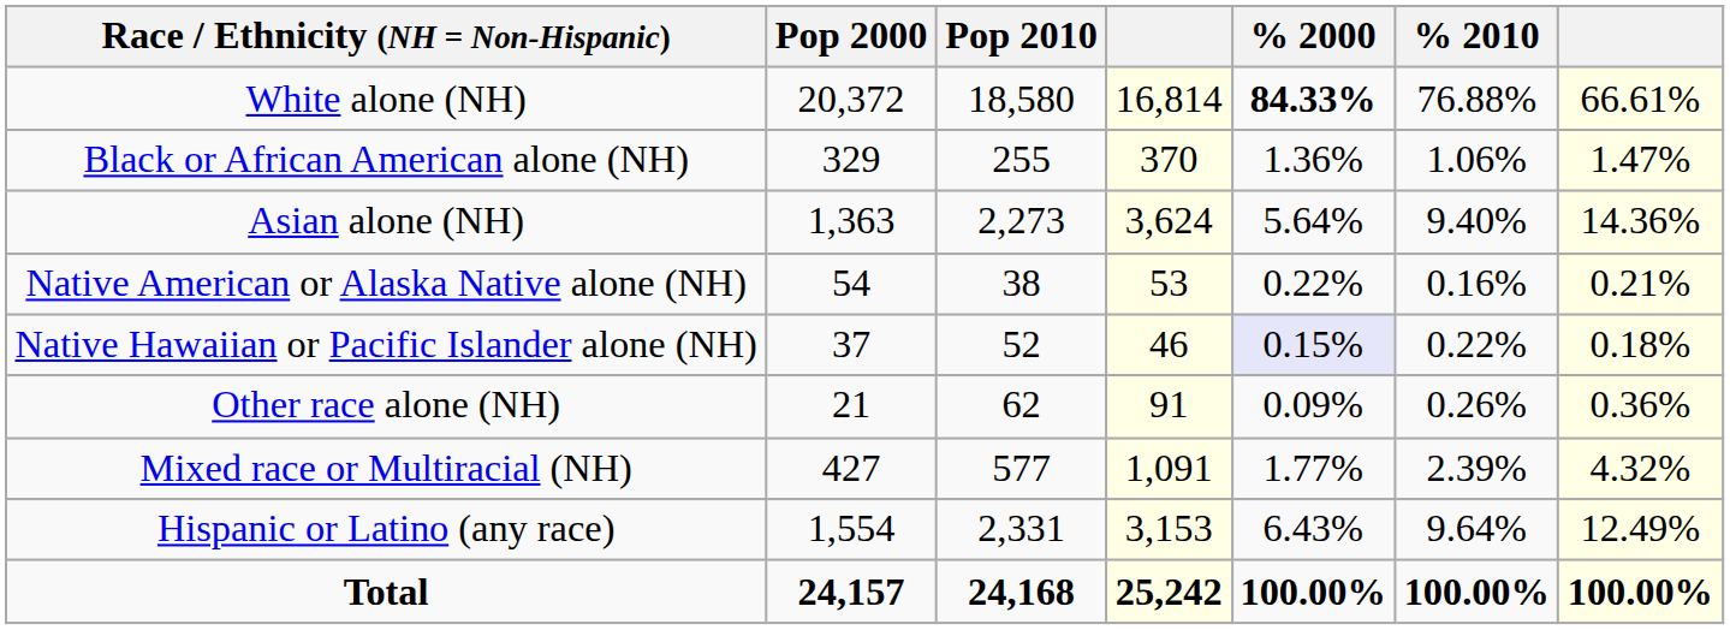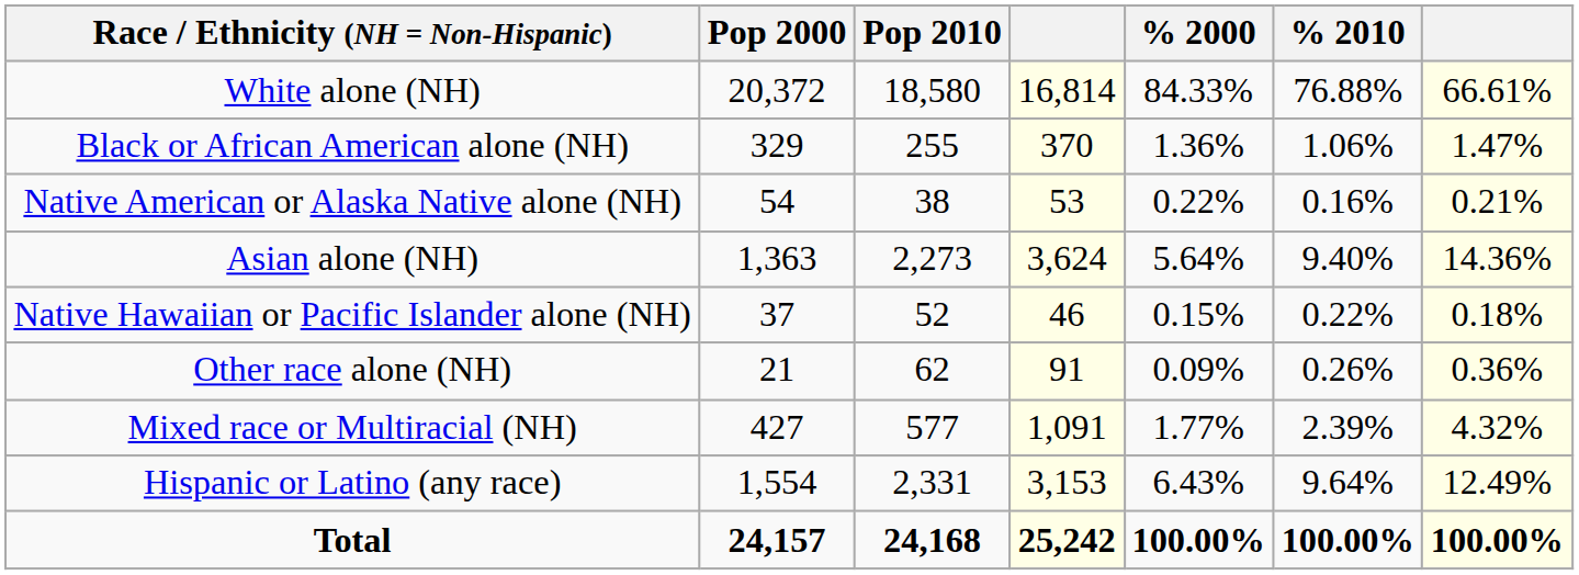White alone (NH) | % 2000: bold -> normal
rows swapped: Native American or Alaska Native alone (NH) <-> Asian alone (NH)
Native Hawaiian or Pacific Islander alone (NH) | % 2000: lavender background -> no background
